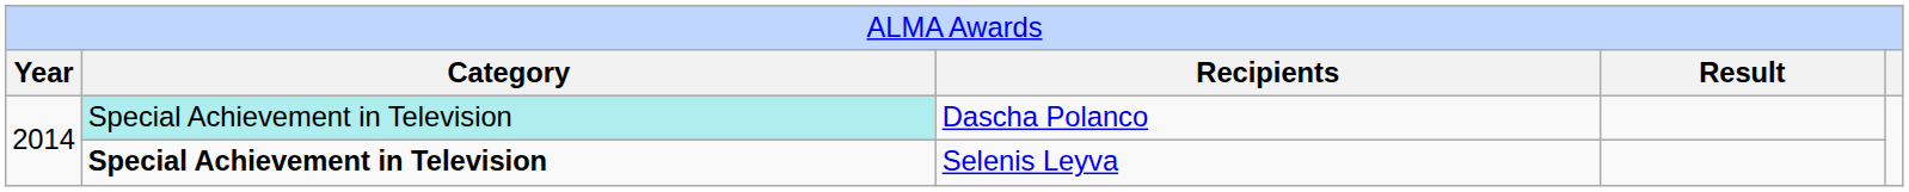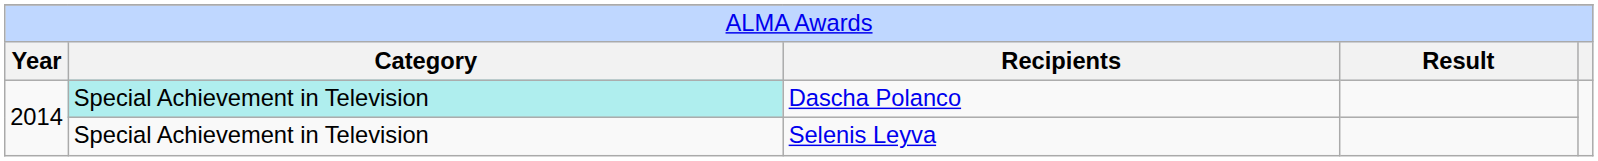Selenis Leyva | column 2: bold -> normal
